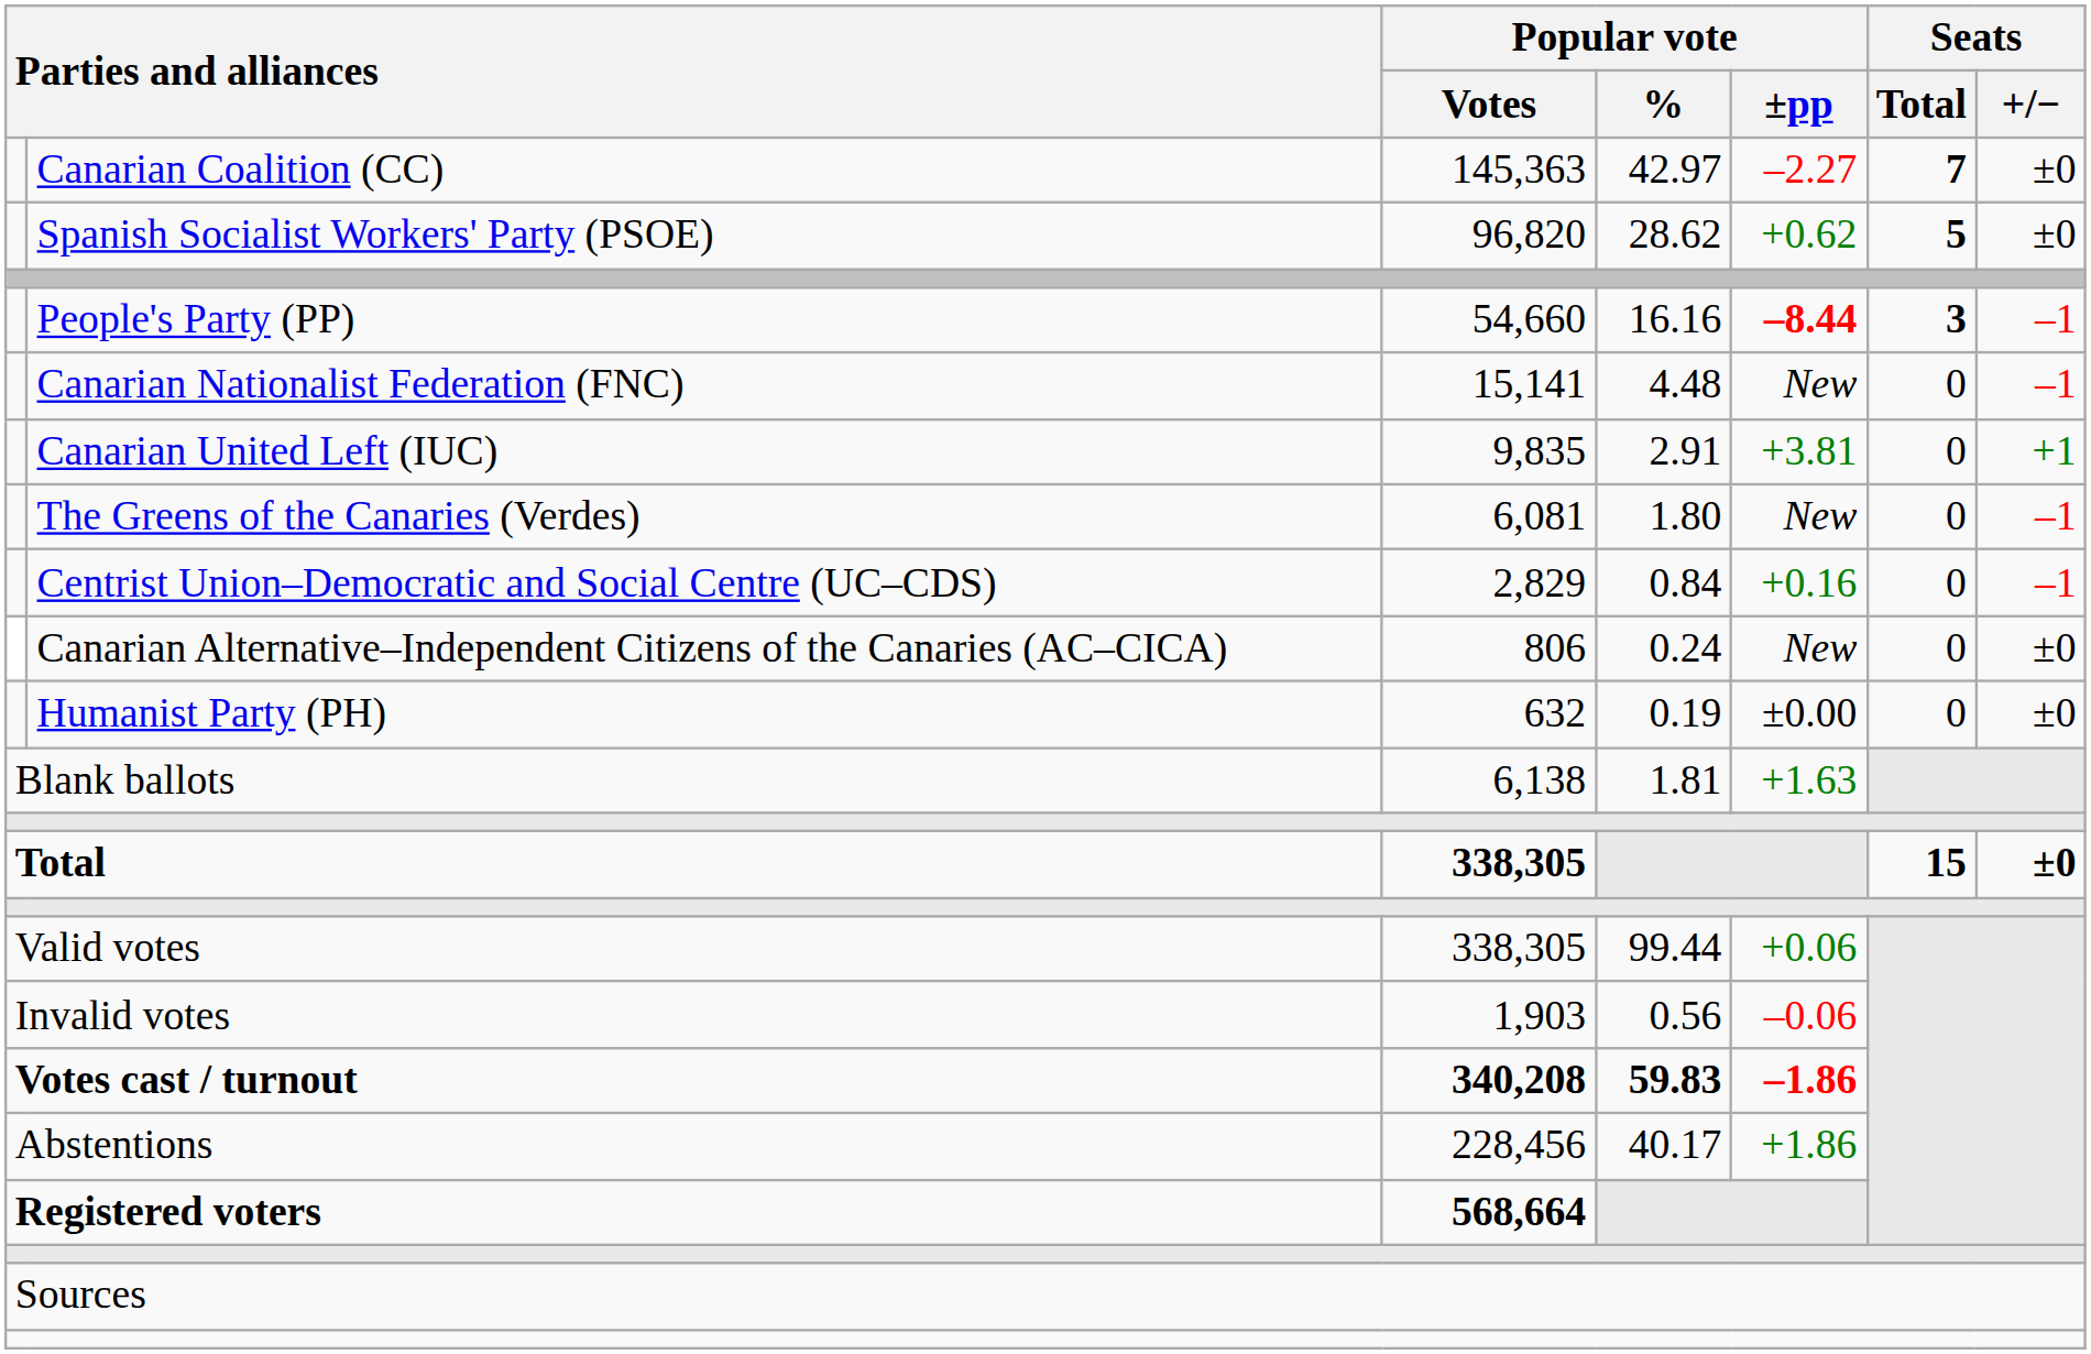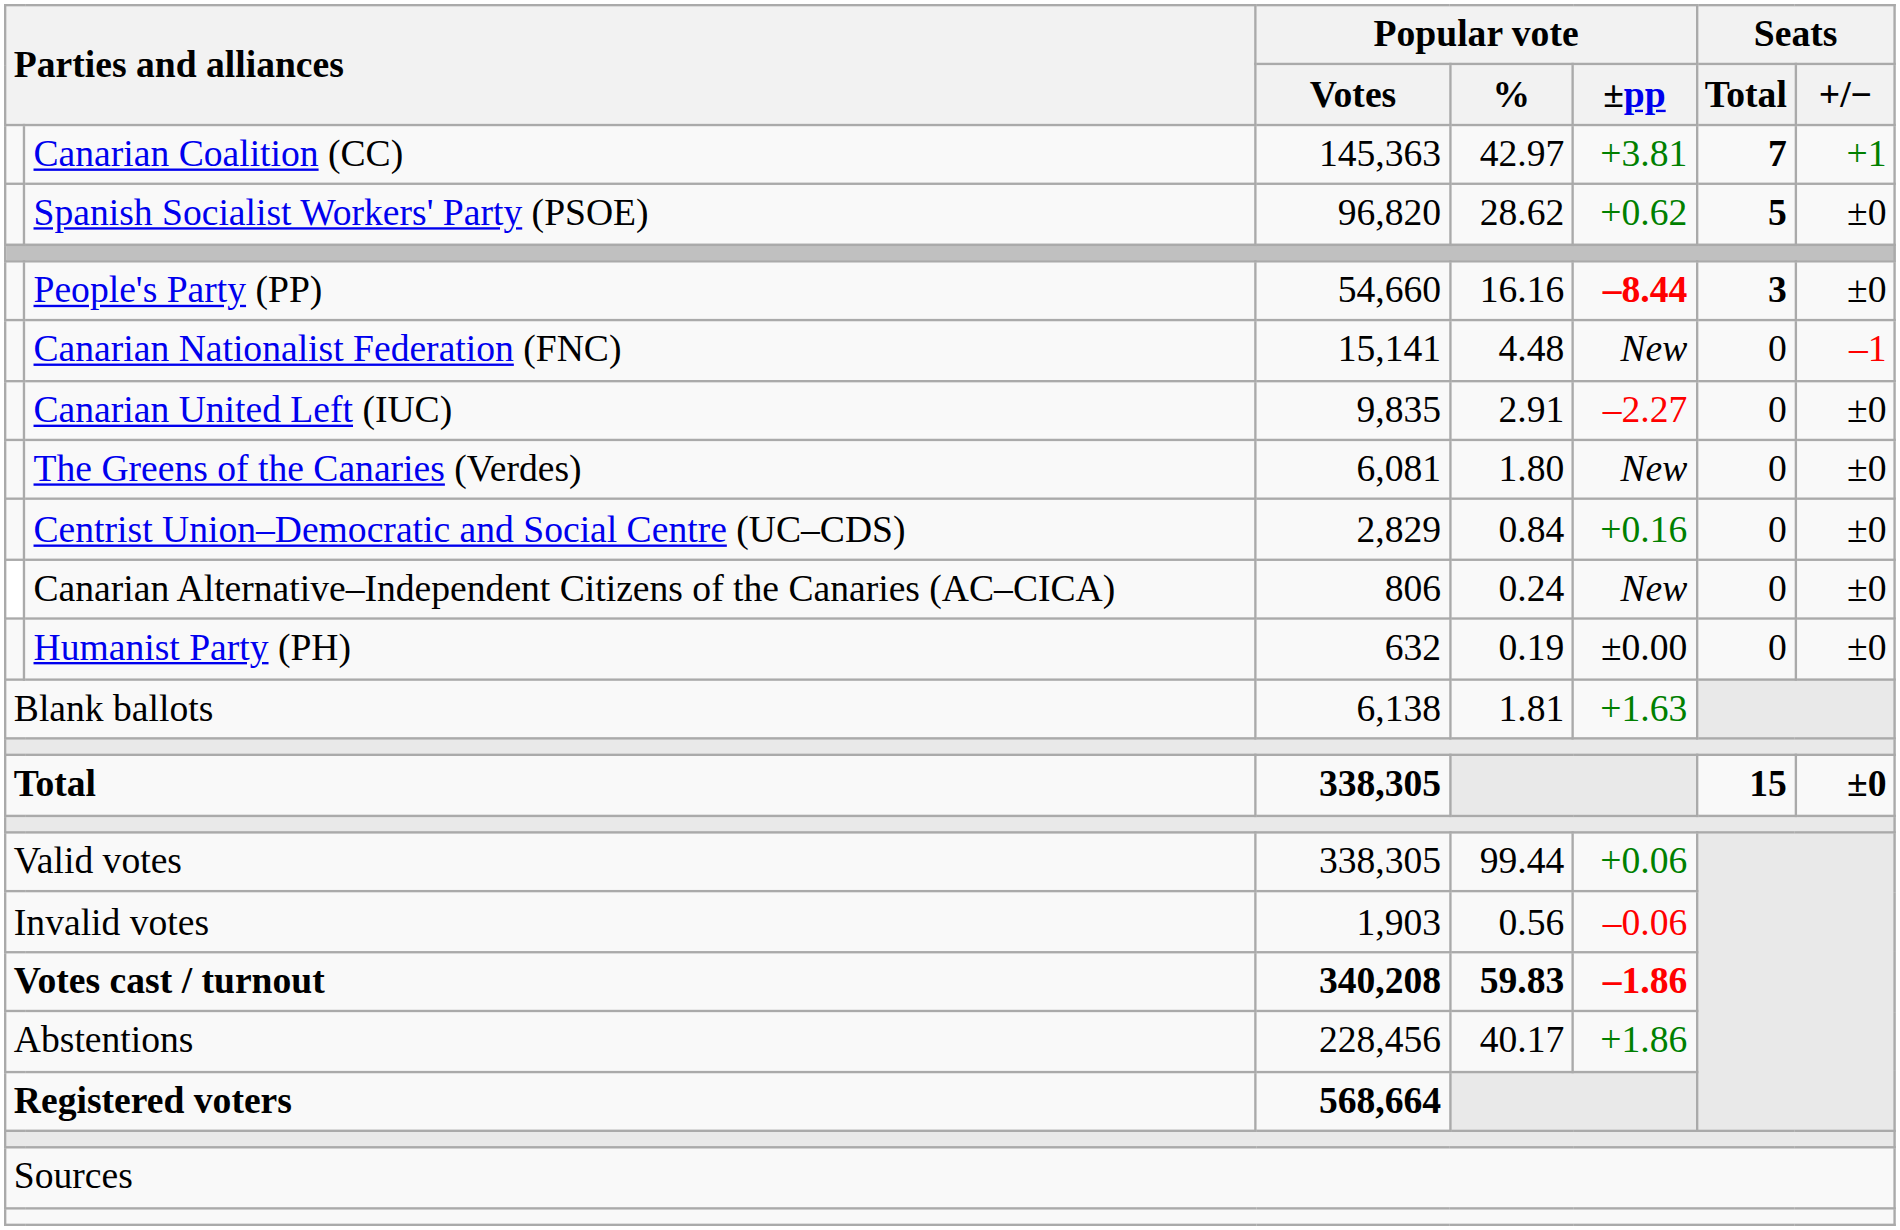Canarian Coalition (CC) | Popular vote / ±pp: –2.27 -> +3.81
Canarian Coalition (CC) | Seats / +/−: ±0 -> +1
People's Party (PP) | Seats / +/−: –1 -> ±0
Canarian United Left (IUC) | Popular vote / ±pp: +3.81 -> –2.27
Canarian United Left (IUC) | Seats / +/−: +1 -> ±0
The Greens of the Canaries (Verdes) | Seats / +/−: –1 -> ±0
Centrist Union–Democratic and Social Centre (UC–CDS) | Seats / +/−: –1 -> ±0
